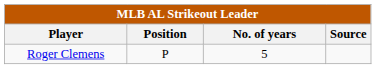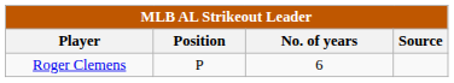Roger Clemens | No. of years: 5 -> 6
